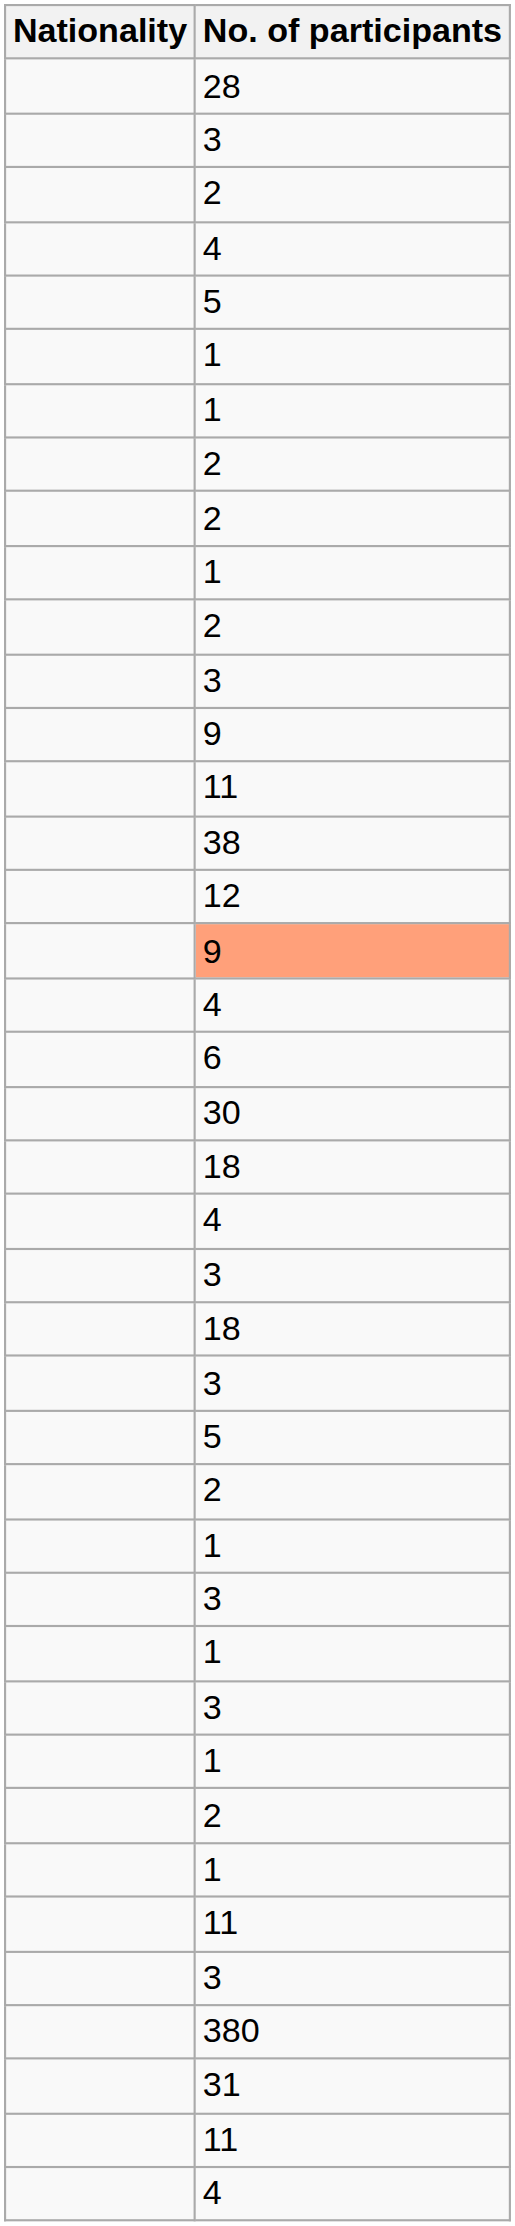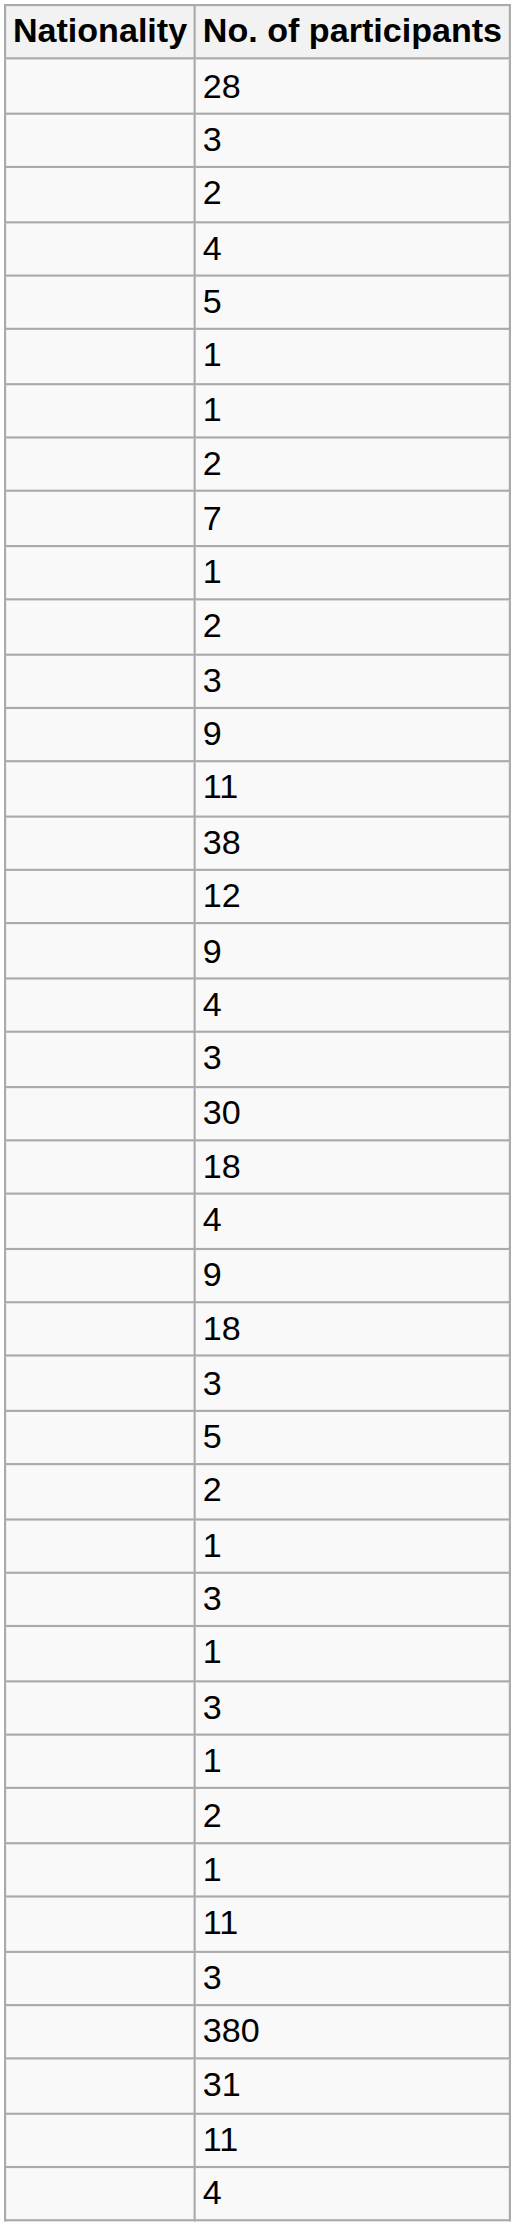row 10 | No. of participants: 2 -> 7
row 18 | No. of participants: lightsalmon background -> no background
row 20 | No. of participants: 6 -> 3
row 24 | No. of participants: 3 -> 9
